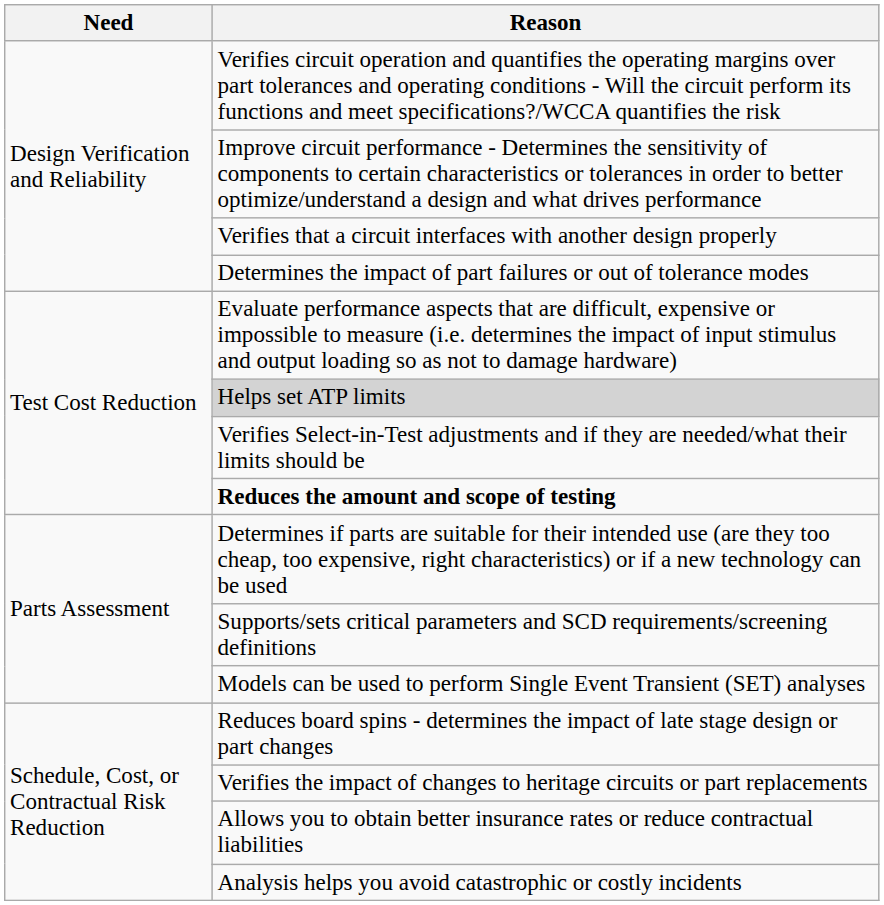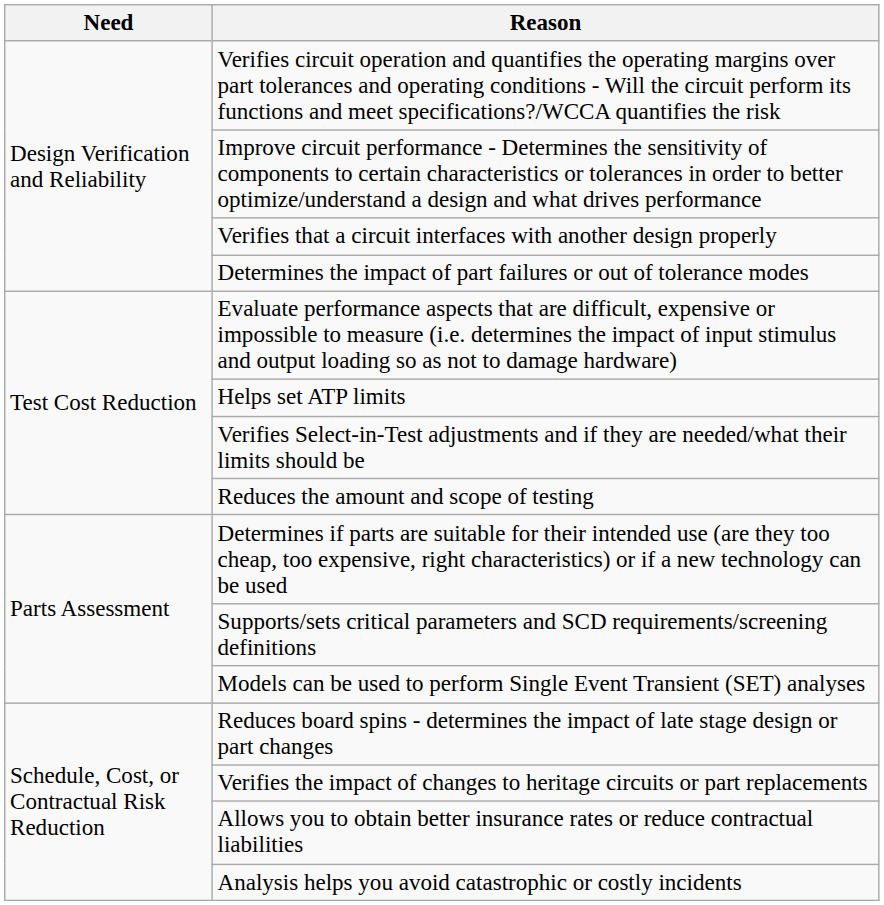Helps set ATP limits | Reason: lightgrey background -> no background
Reduces the amount and scope of testing | Reason: bold -> normal
